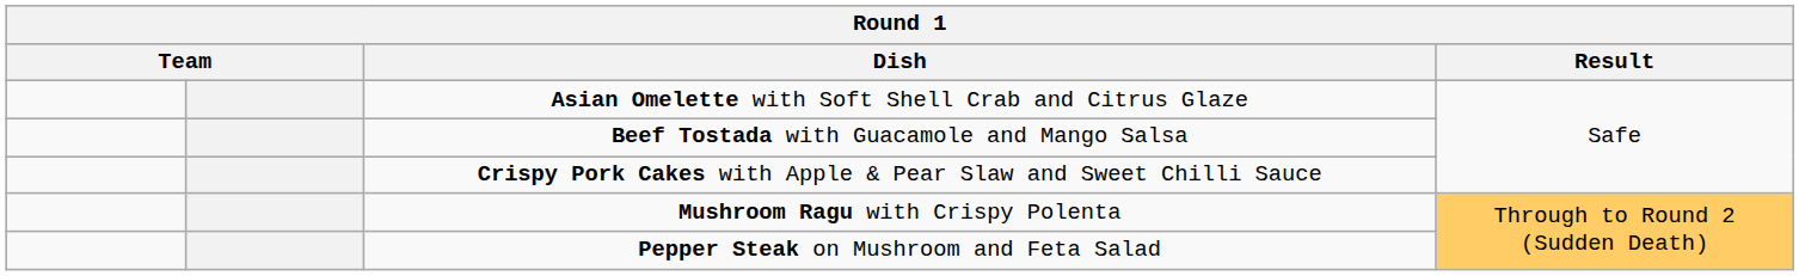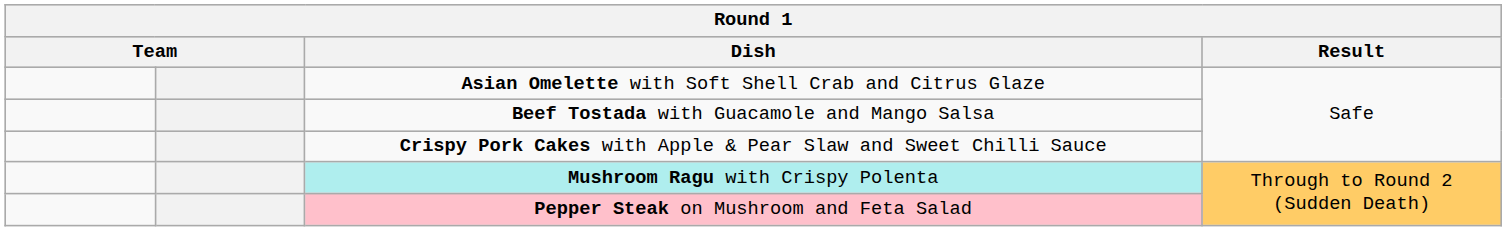Mushroom Ragu with Crispy Polenta | Dish: no background -> paleturquoise background
Pepper Steak on Mushroom and Feta Salad | Dish: no background -> pink background
